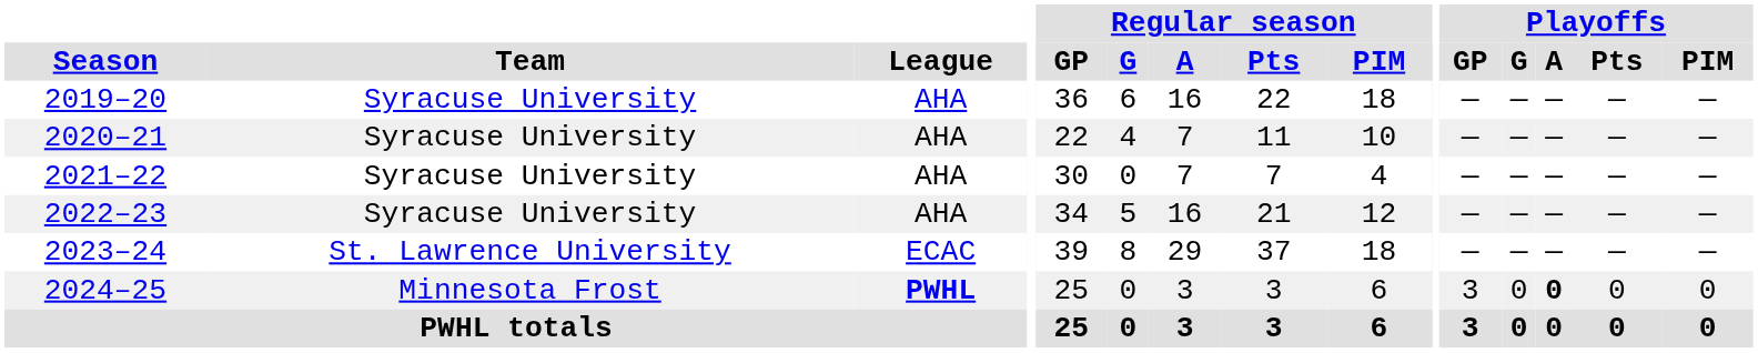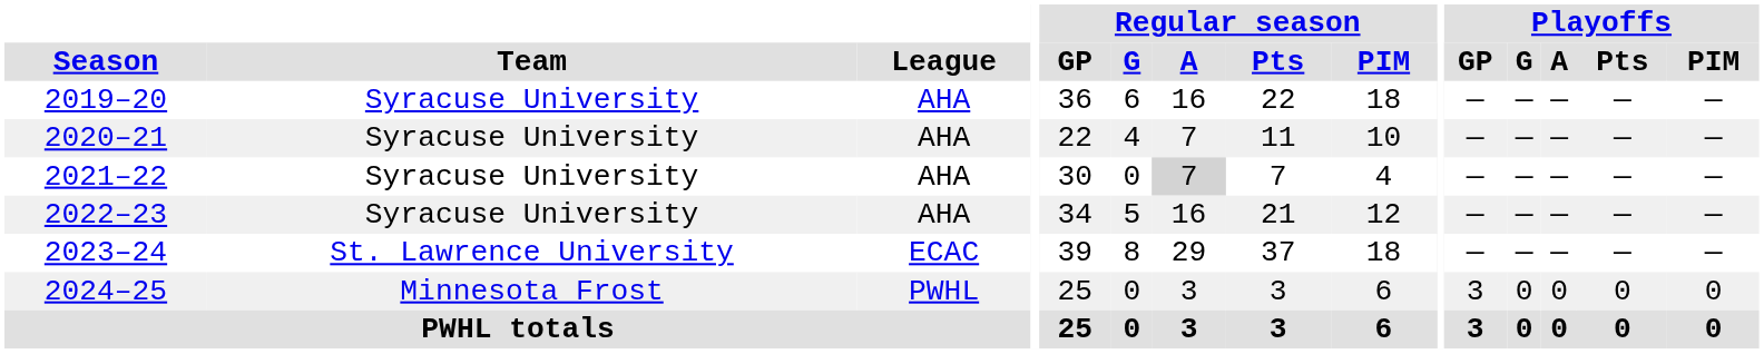2021–22 | Regular season / A: no background -> lightgrey background
2024–25 | League: bold -> normal
2024–25 | Playoffs / A: bold -> normal
